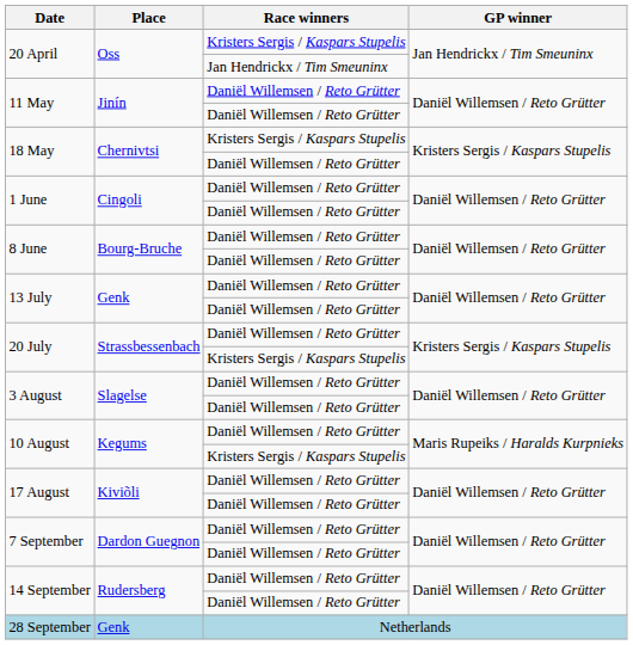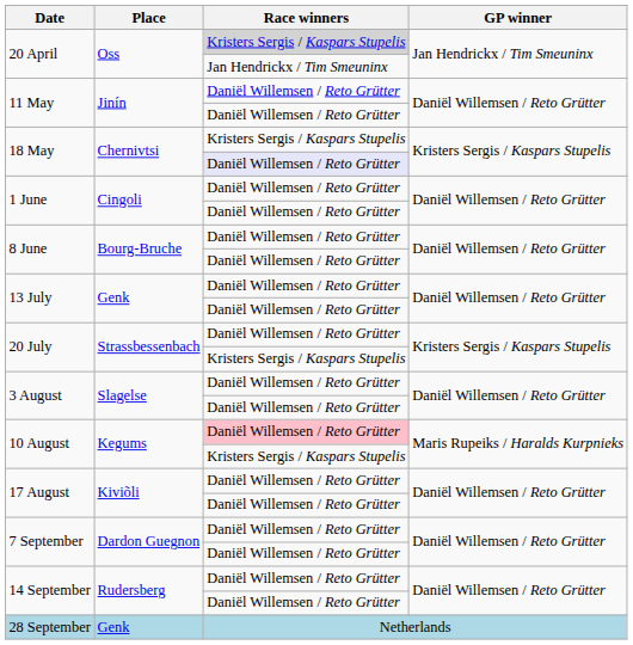20 April / Kristers Sergis / Kaspars Stupelis | Race winners: no background -> lightgrey background
18 May / Daniël Willemsen / Reto Grütter | Race winners: no background -> lavender background
10 August / Daniël Willemsen / Reto Grütter | Race winners: no background -> pink background
